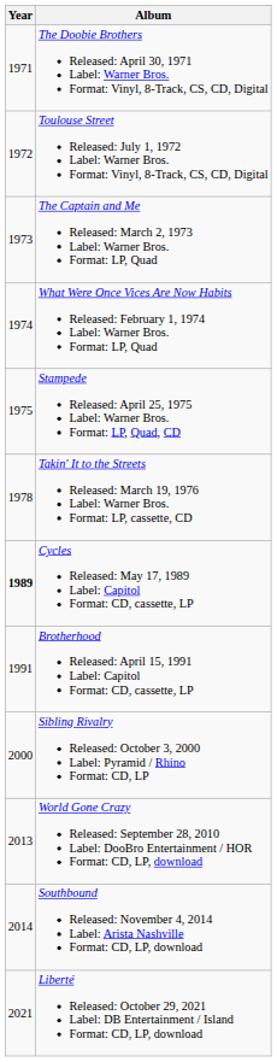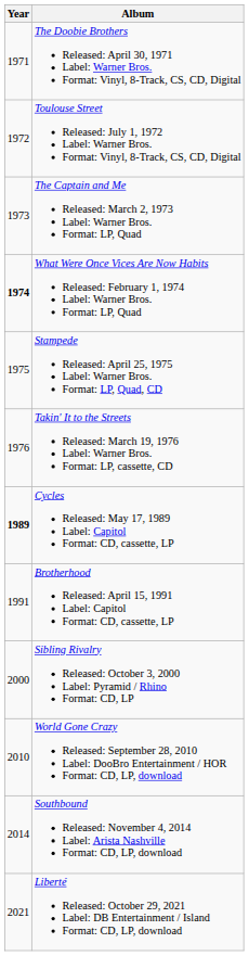row 5 | Year: normal -> bold
row 7 | Year: 1978 -> 1976
row 11 | Year: 2013 -> 2010
